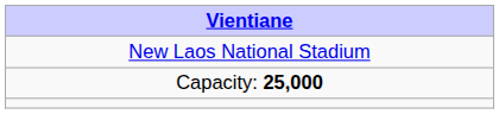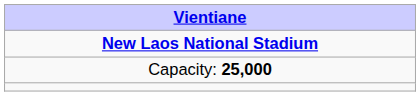New Laos National Stadium | column 1: normal -> bold
